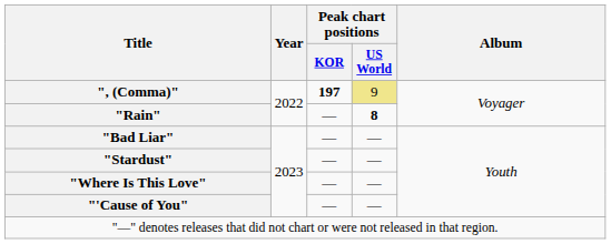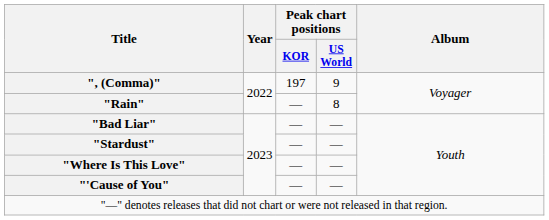", (Comma)" | Peak chart positions / KOR: bold -> normal
", (Comma)" | Peak chart positions / US World: khaki background -> no background
"Rain" | Peak chart positions / US World: bold -> normal
